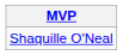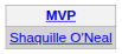row 2 | column 1: no background -> lightgrey background
